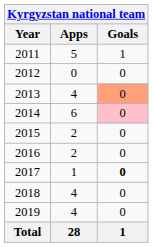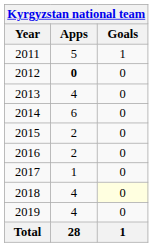2012 | Apps: normal -> bold
2013 | Goals: lightsalmon background -> no background
2014 | Goals: pink background -> no background
2017 | Goals: bold -> normal
2018 | Goals: no background -> lightyellow background
